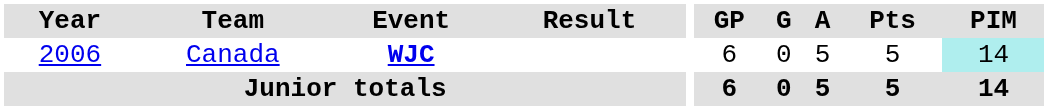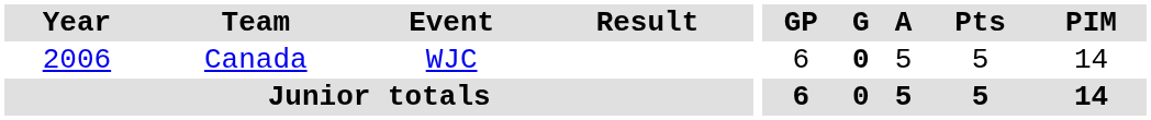Canada | Event: bold -> normal
Canada | G: normal -> bold
Canada | PIM: paleturquoise background -> no background
